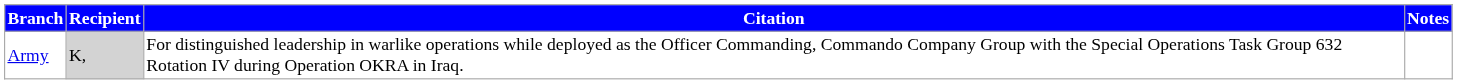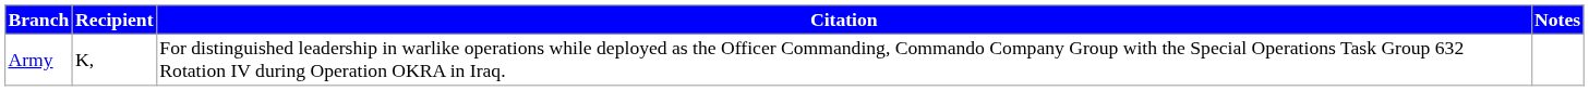Army | Recipient: lightgrey background -> no background
